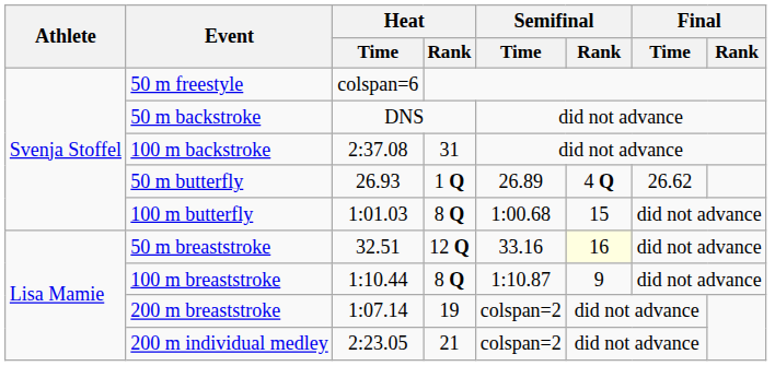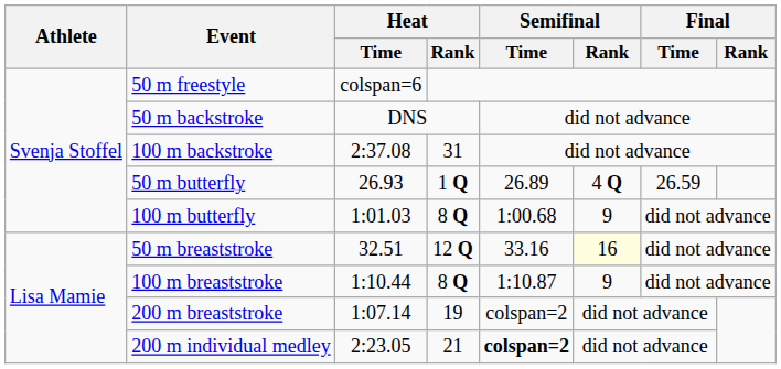50 m butterfly | Final / Time: 26.62 -> 26.59
100 m butterfly | Semifinal / Rank: 15 -> 9
200 m individual medley | Semifinal / Time: normal -> bold
